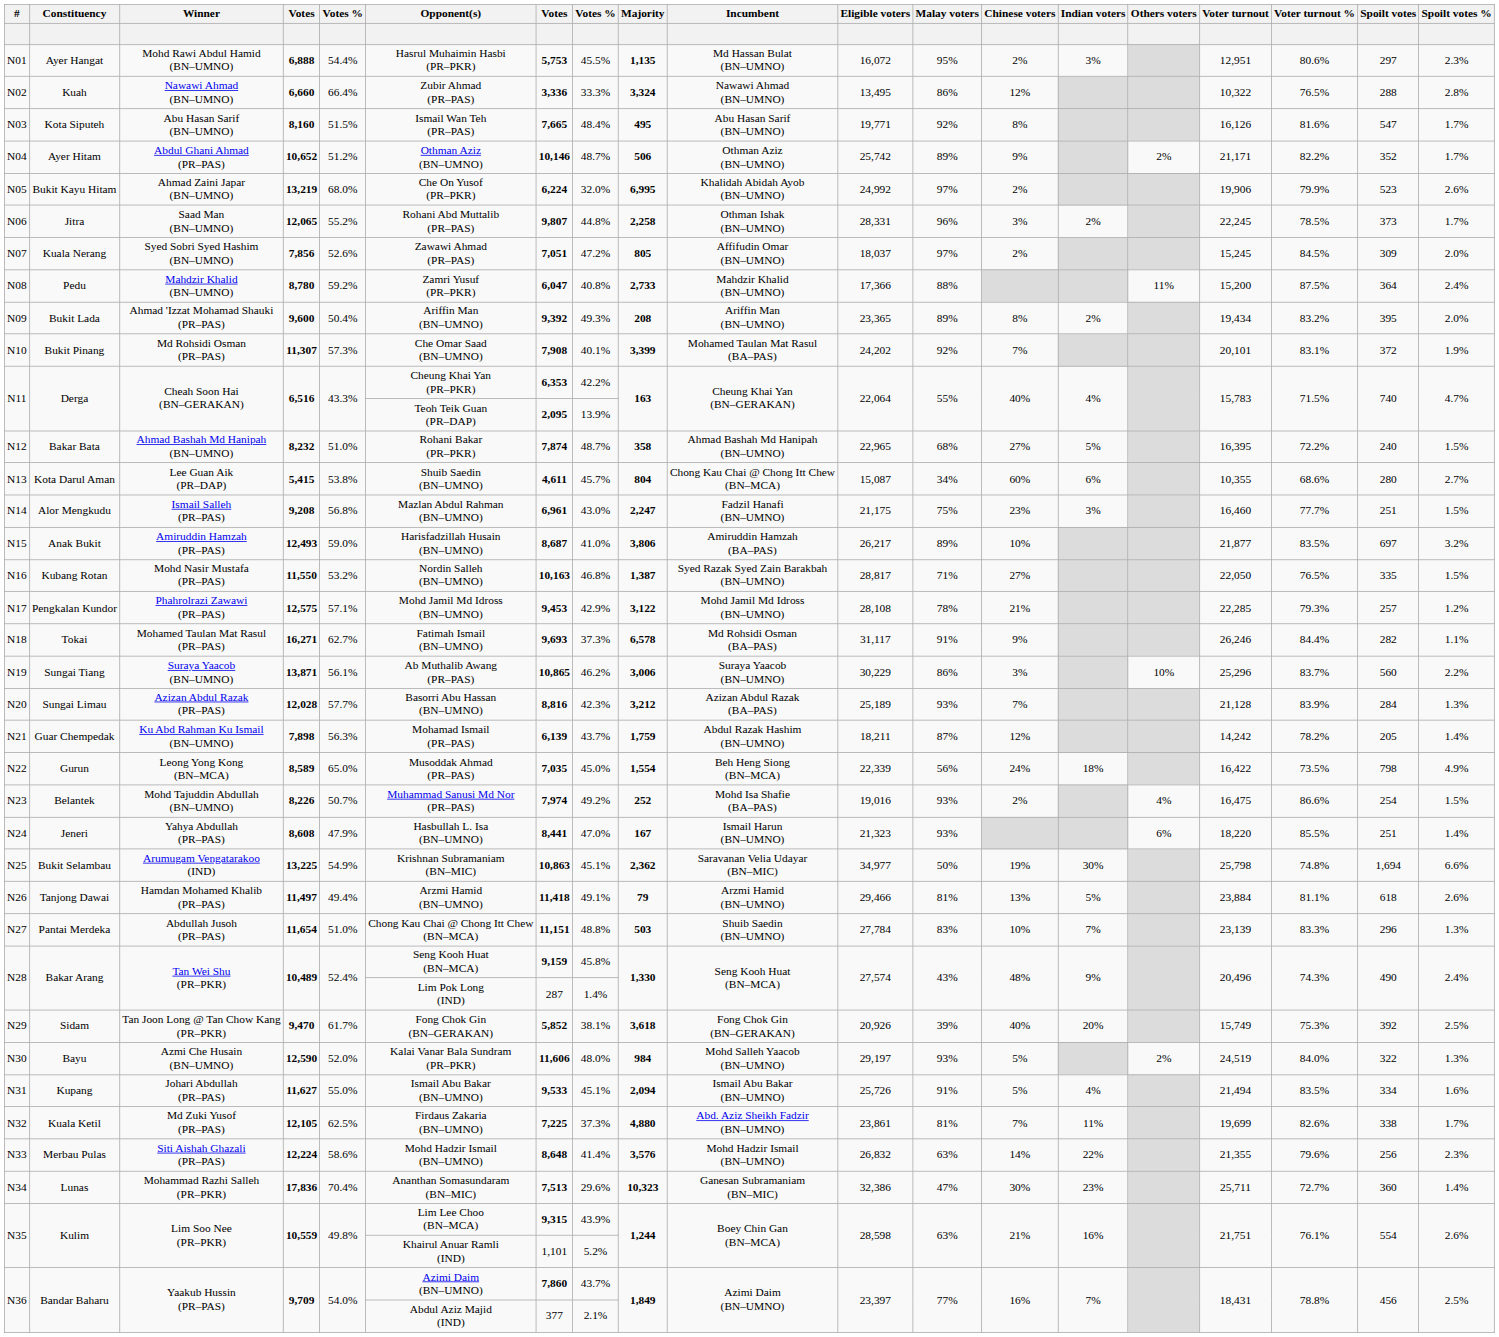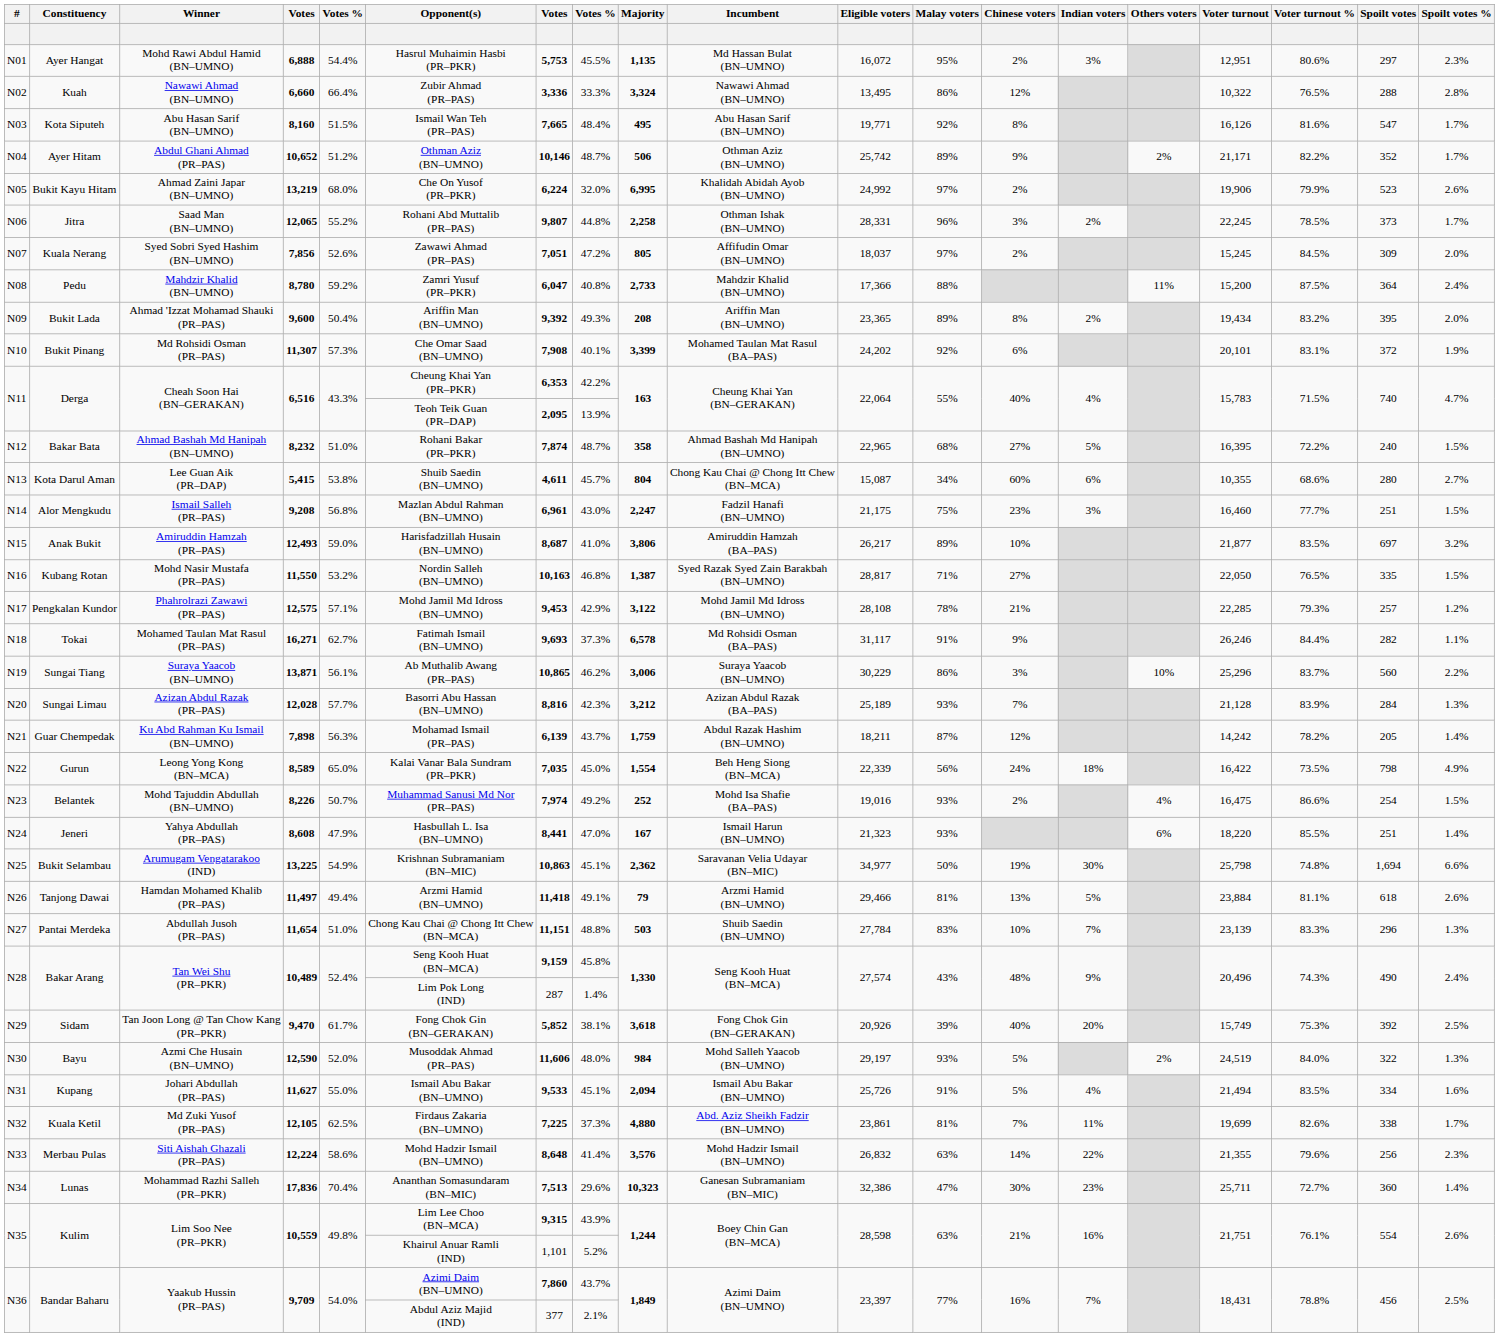Bukit Pinang | Chinese voters: 7% -> 6%
Gurun | Opponent(s): Musoddak Ahmad (PR–PAS) -> Kalai Vanar Bala Sundram (PR–PKR)
Bayu | Opponent(s): Kalai Vanar Bala Sundram (PR–PKR) -> Musoddak Ahmad (PR–PAS)
